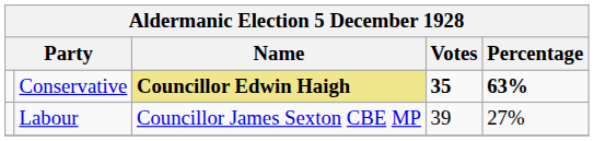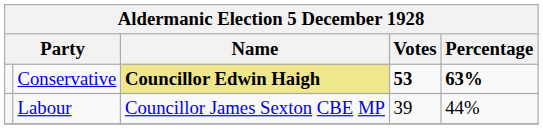Conservative | Votes: 35 -> 53
Labour | Percentage: 27% -> 44%
